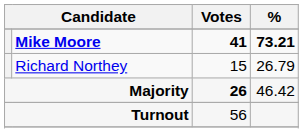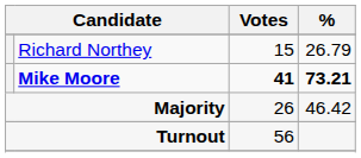rows swapped: Mike Moore <-> Richard Northey
Majority | Votes: bold -> normal
